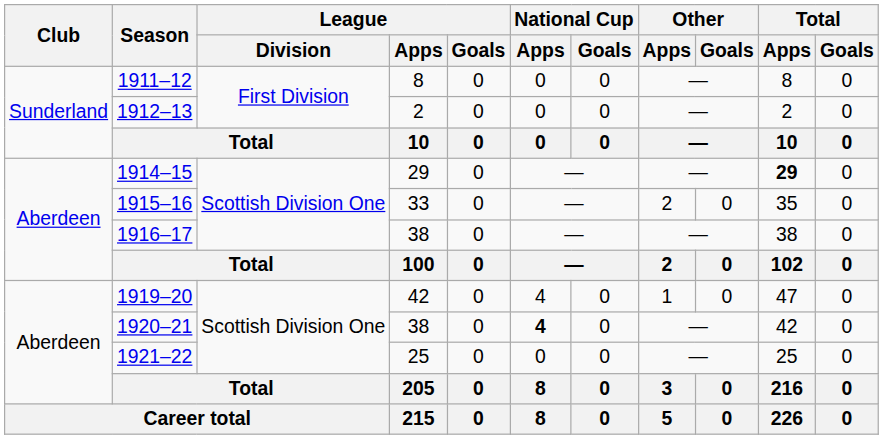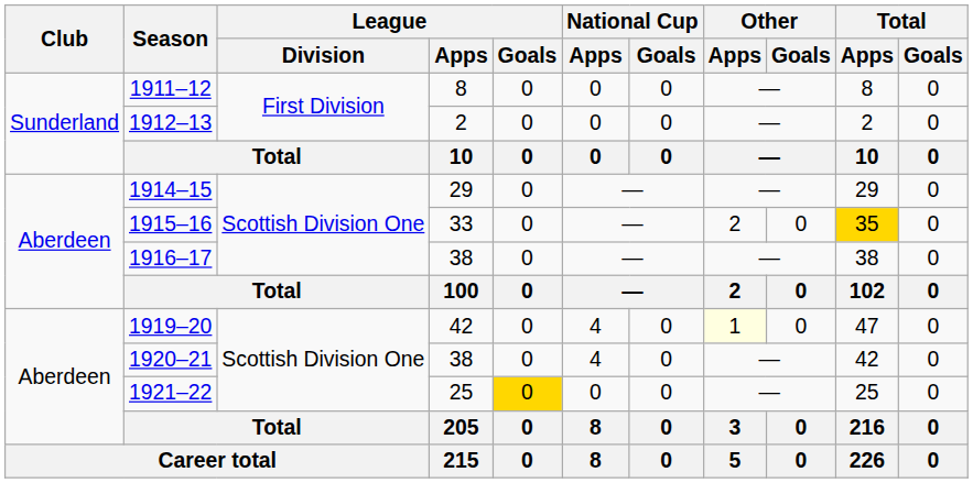1914–15 | Total / Apps: bold -> normal
1915–16 | Total / Apps: no background -> gold background
1919–20 | Other / Apps: no background -> lightyellow background
1920–21 | National Cup / Apps: bold -> normal
1921–22 | League / Goals: no background -> gold background
